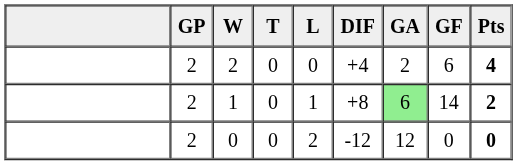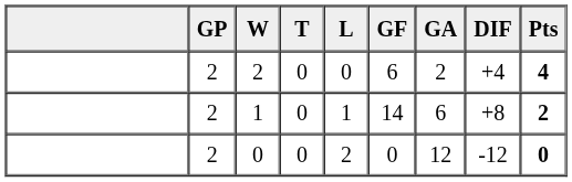columns swapped: GF <-> DIF
row 3 | GA: lightgreen background -> no background
